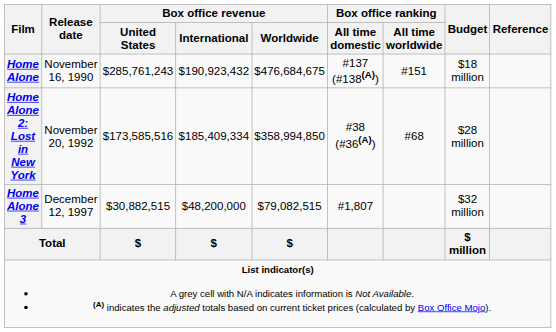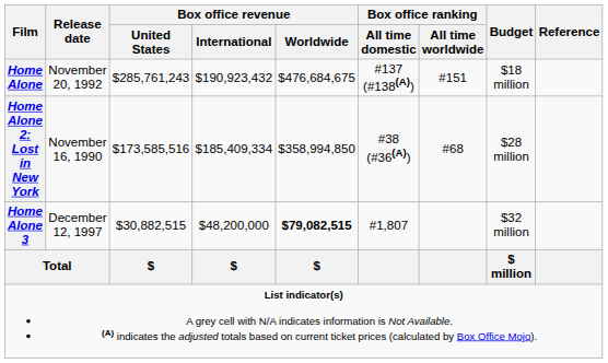Home Alone | Release date: November 16, 1990 -> November 20, 1992
Home Alone 2: Lost in New York | Release date: November 20, 1992 -> November 16, 1990
Home Alone 3 | Box office revenue / Worldwide: normal -> bold
